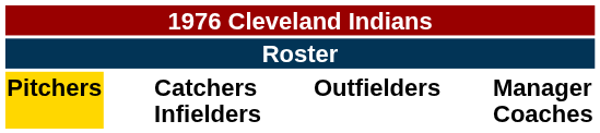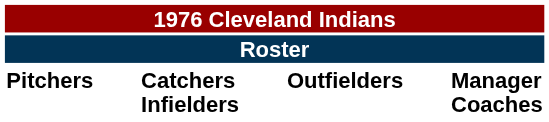Pitchers | column 1: gold background -> no background
